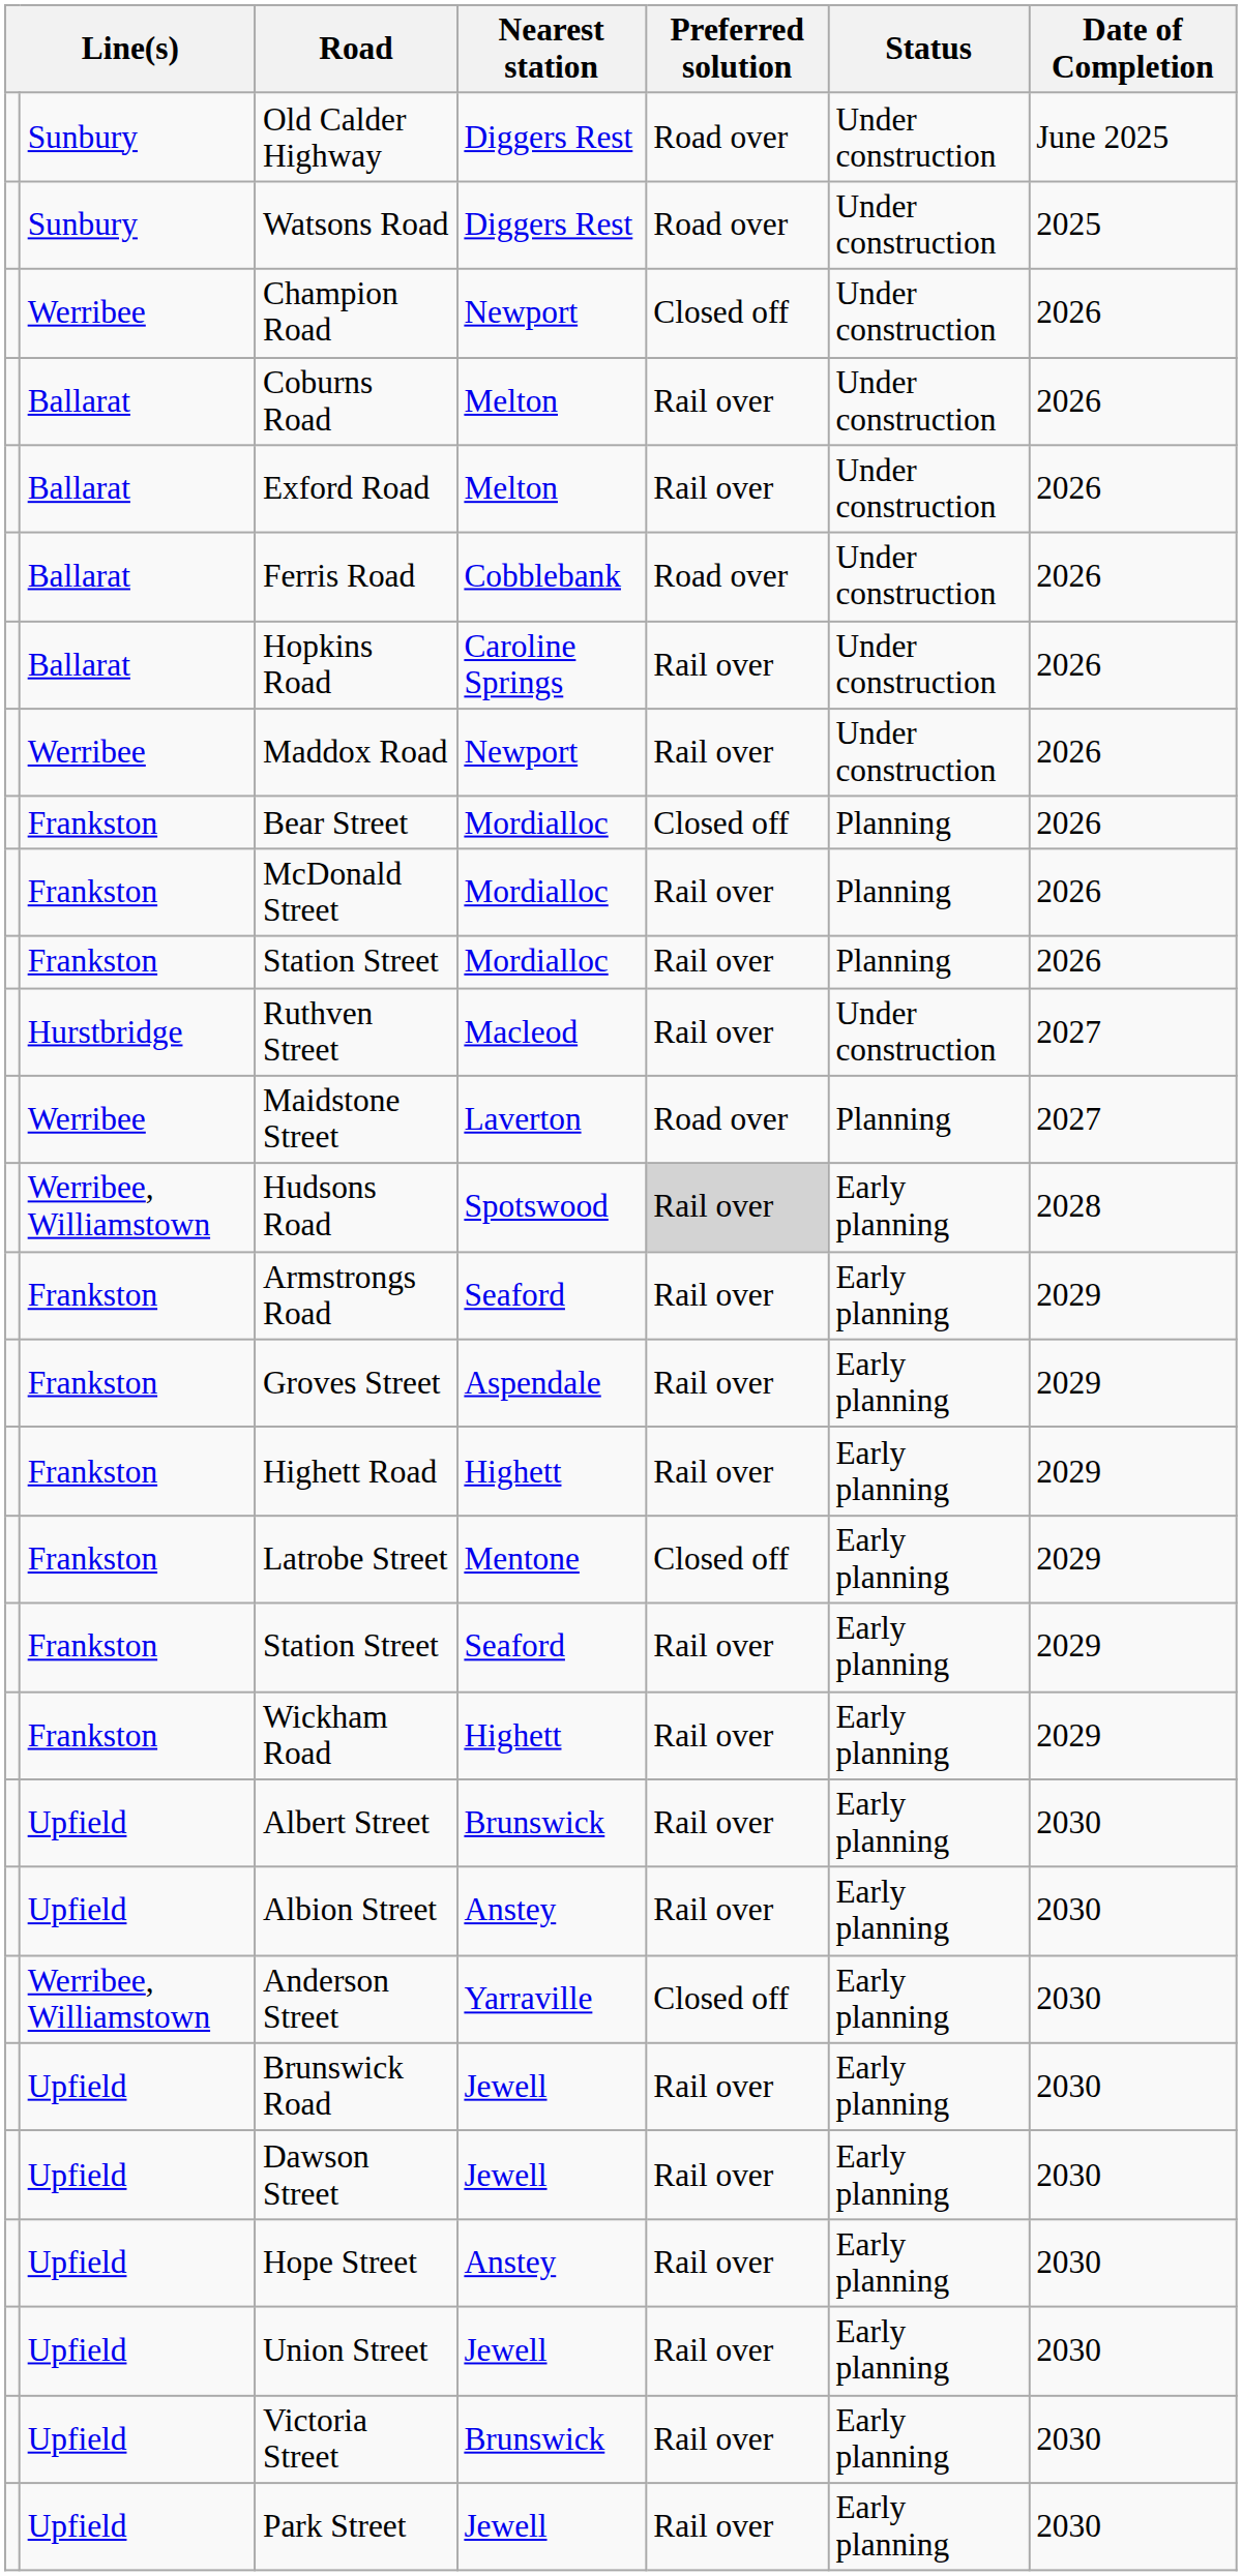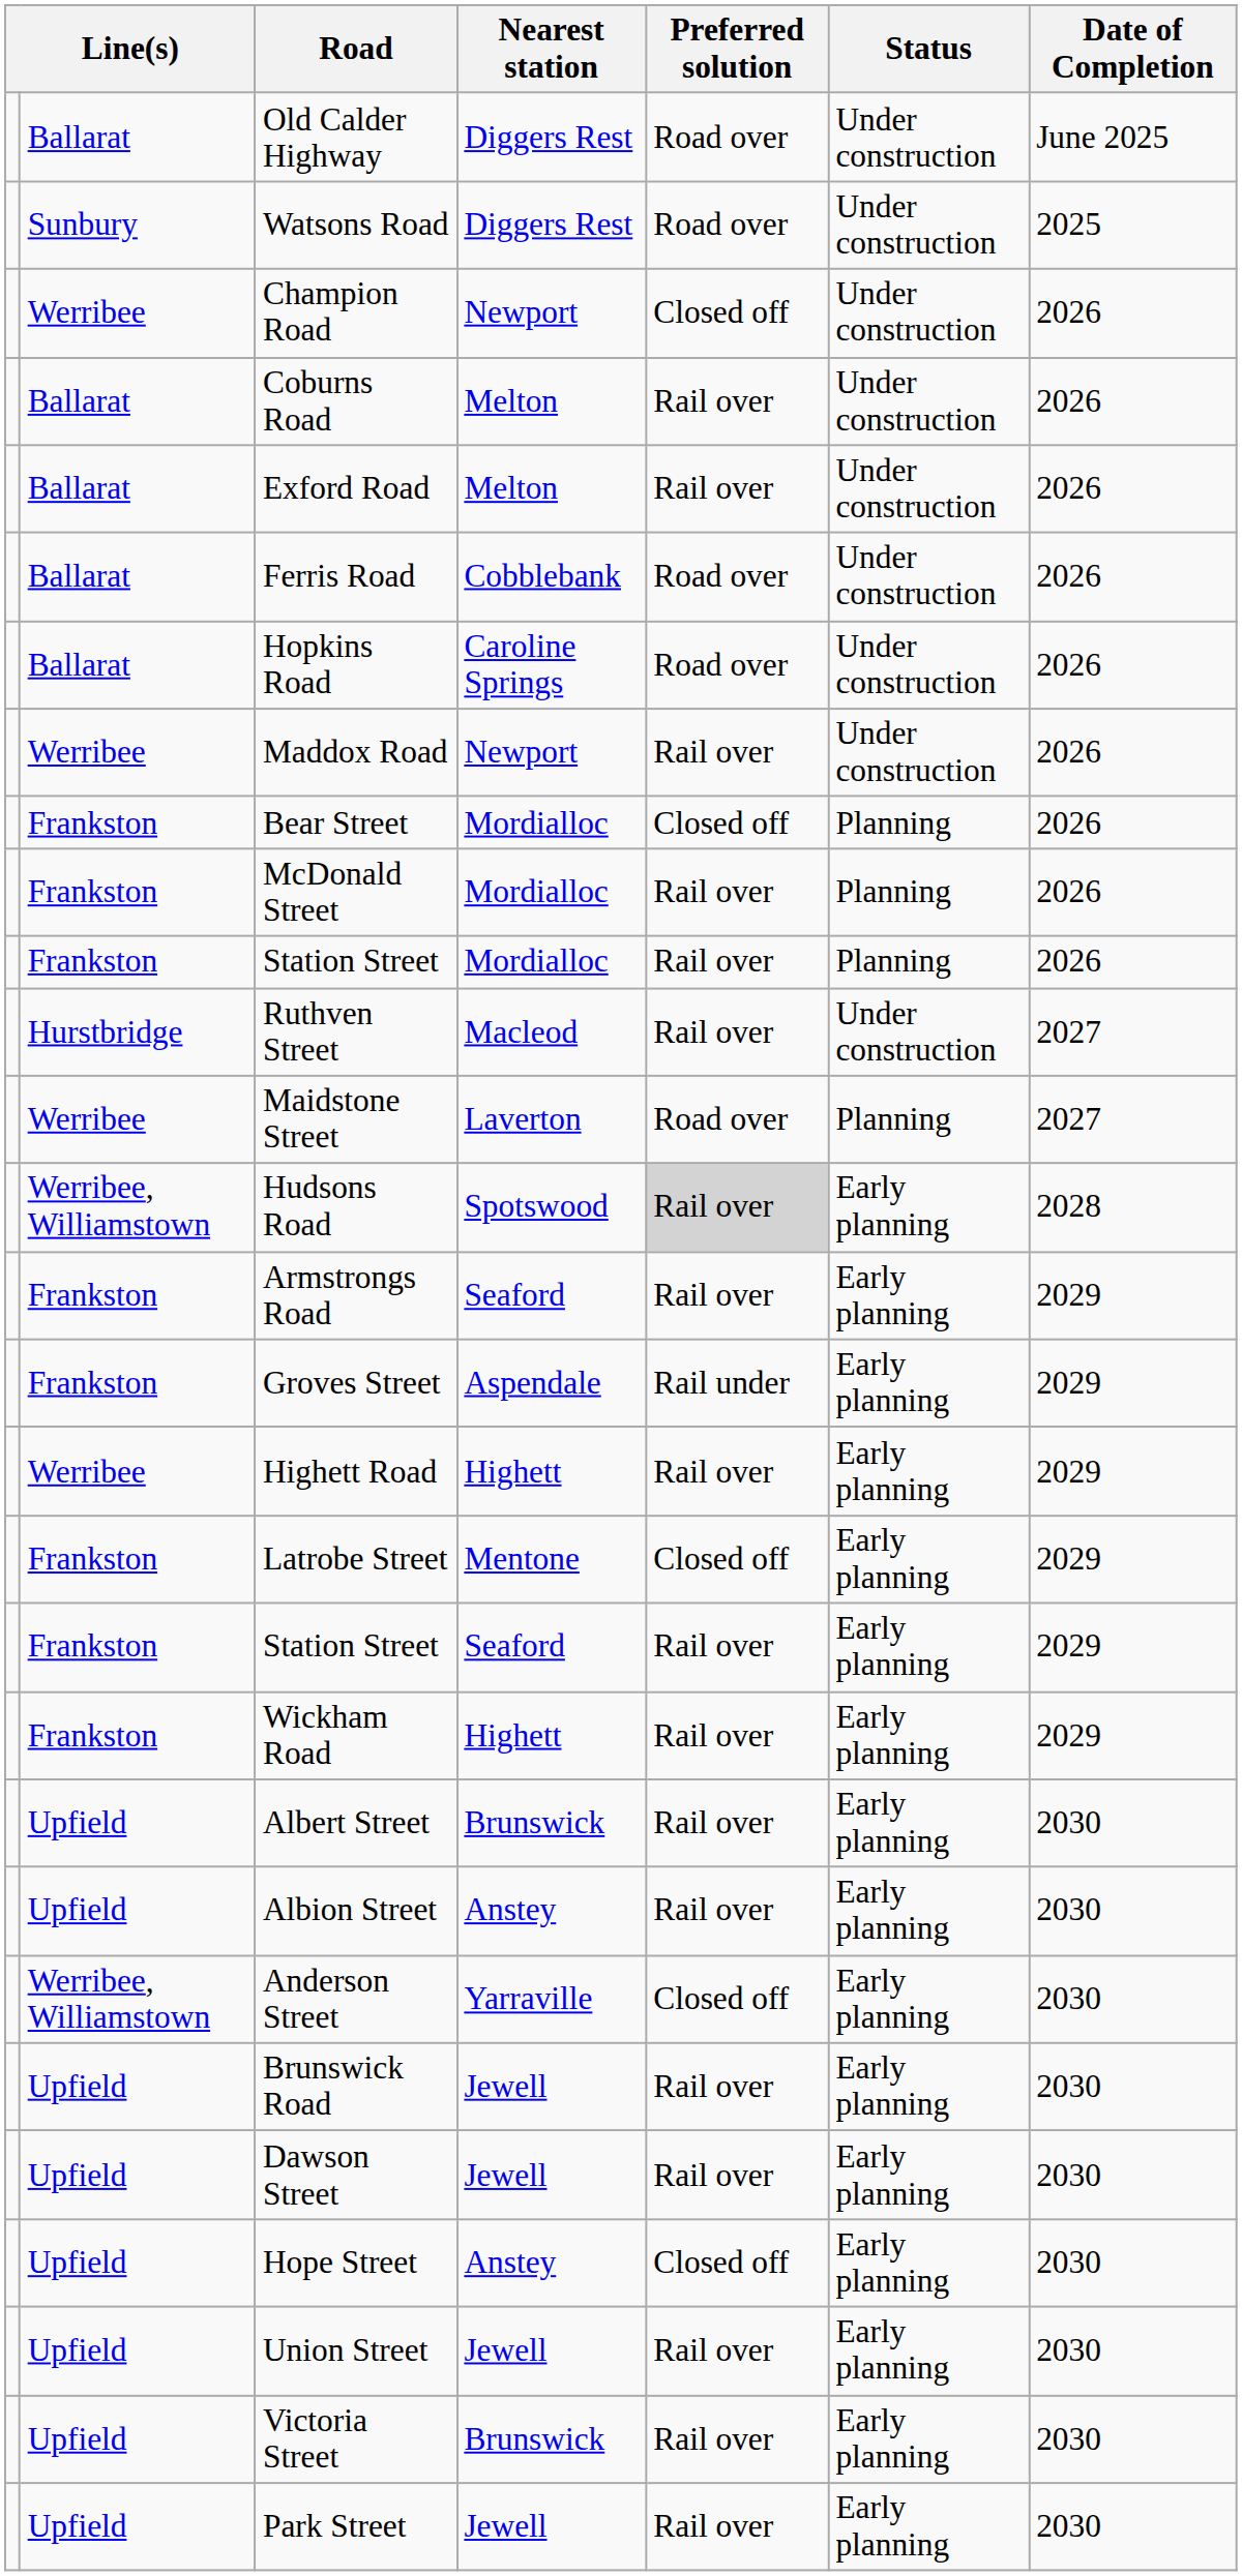Old Calder Highway | column 2: Sunbury -> Ballarat
Hopkins Road | Preferred solution: Rail over -> Road over
Groves Street | Preferred solution: Rail over -> Rail under
Highett Road | column 2: Frankston -> Werribee
Hope Street | Preferred solution: Rail over -> Closed off
